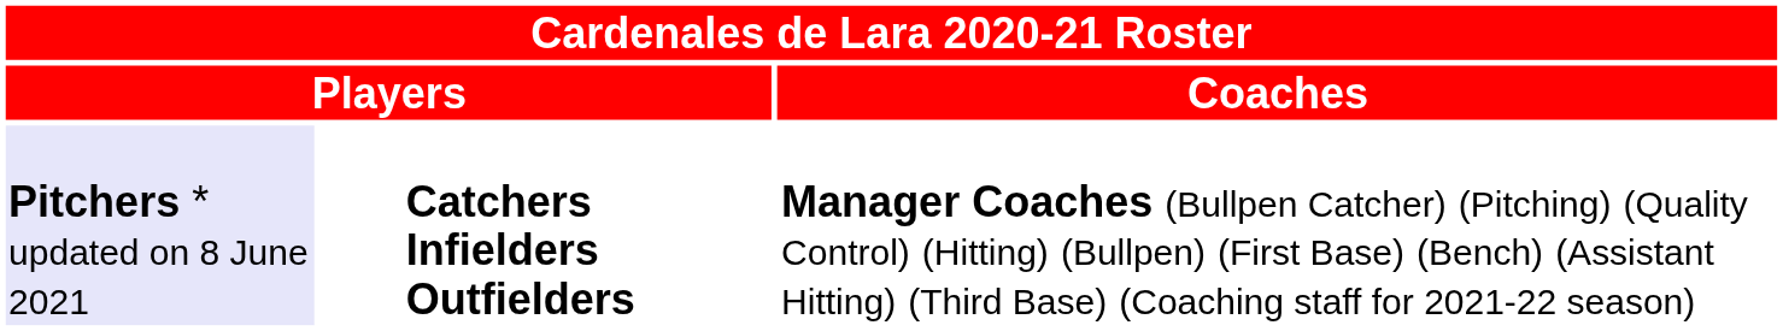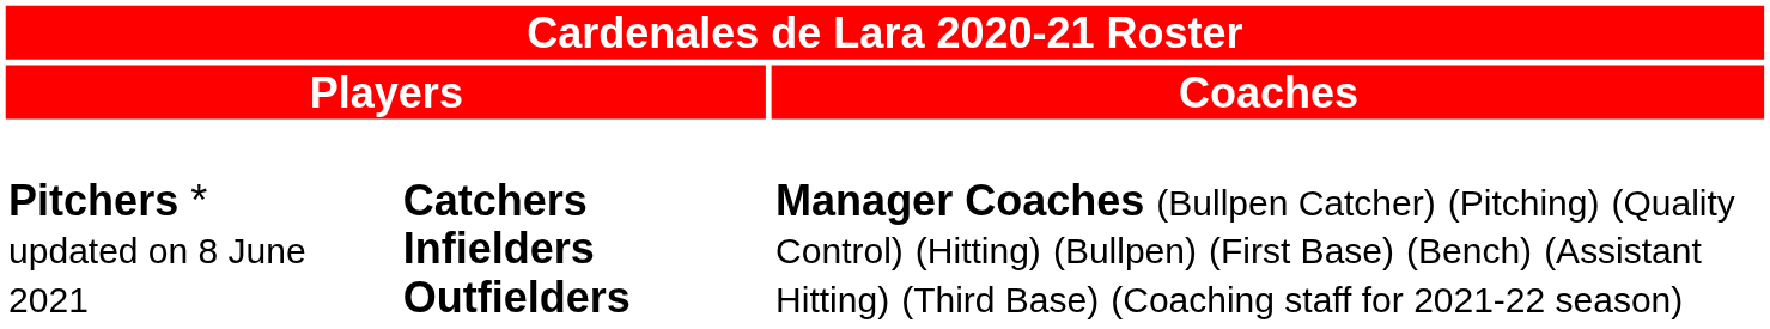Pitchers * updated on 8 June 2021 | column 1: lavender background -> no background
